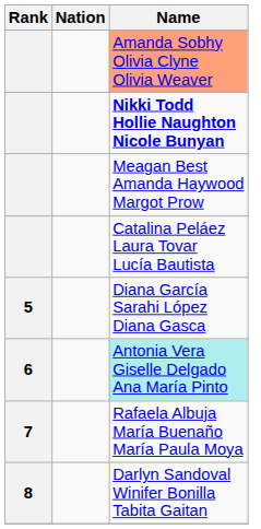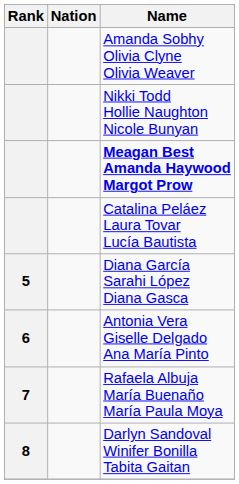Amanda Sobhy Olivia Clyne Olivia Weaver | Name: lightsalmon background -> no background
Nikki Todd Hollie Naughton Nicole Bunyan | Name: bold -> normal
Meagan Best Amanda Haywood Margot Prow | Name: normal -> bold
Antonia Vera Giselle Delgado Ana María Pinto | Name: paleturquoise background -> no background
